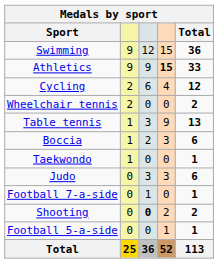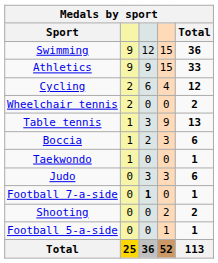Athletics | column 4: bold -> normal
Football 7-a-side | column 3: normal -> bold
Shooting | column 3: bold -> normal
